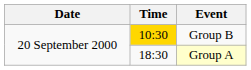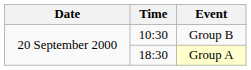Group B | Time: gold background -> no background
